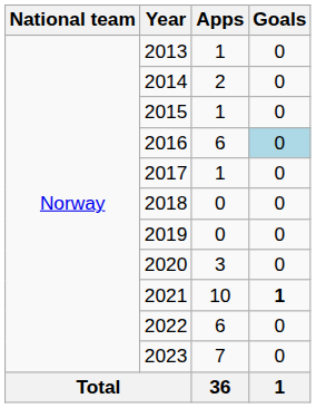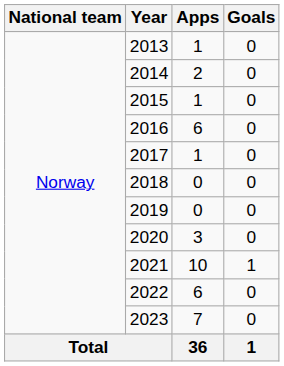2016 | Goals: lightblue background -> no background
2021 | Goals: bold -> normal
